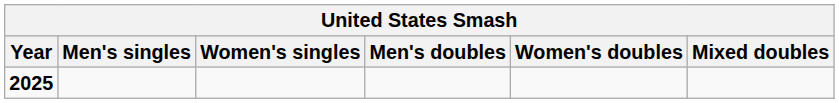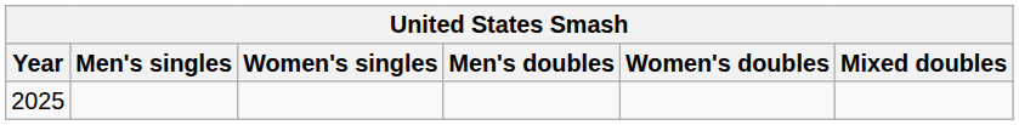2025 | Year: bold -> normal
